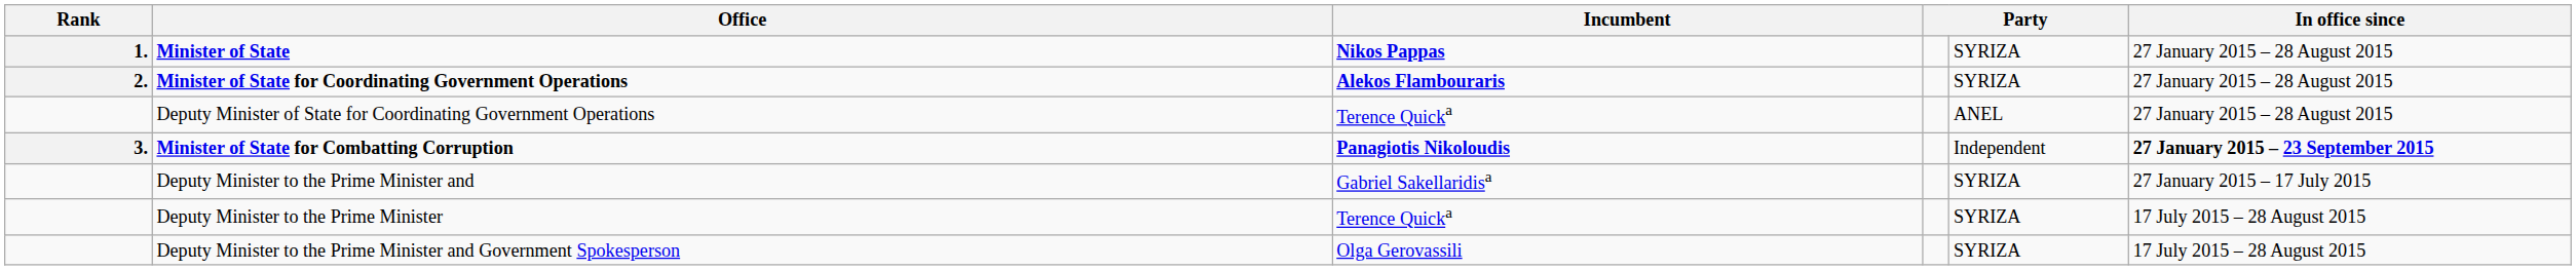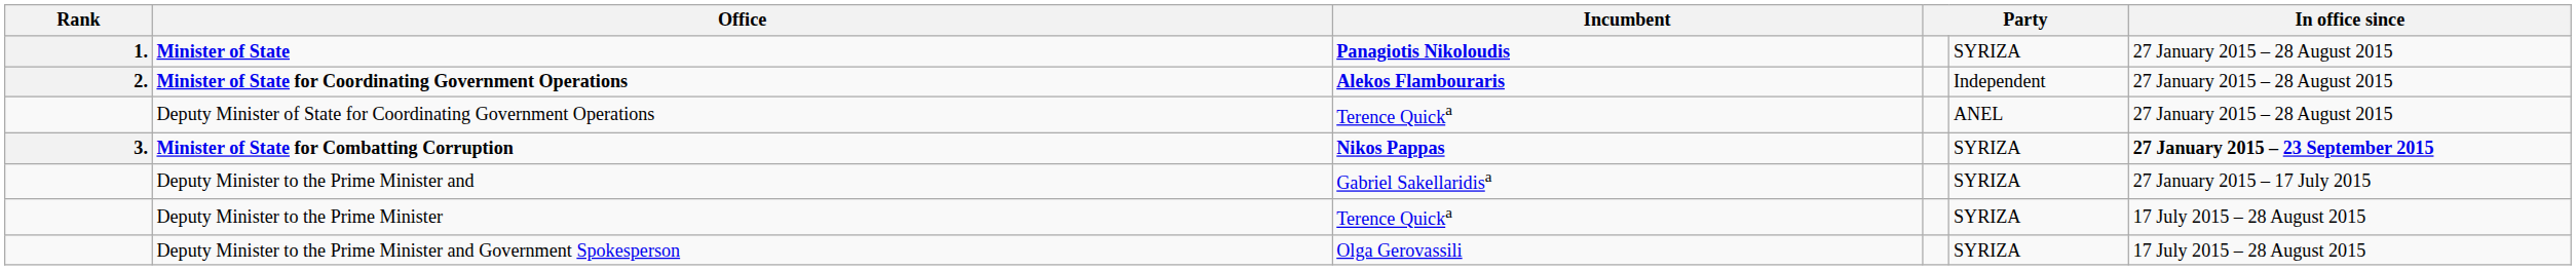Minister of State | Incumbent: Nikos Pappas -> Panagiotis Nikoloudis
Minister of State for Coordinating Government Operations | column 5: SYRIZA -> Independent
Minister of State for Combatting Corruption | Incumbent: Panagiotis Nikoloudis -> Nikos Pappas
Minister of State for Combatting Corruption | column 5: Independent -> SYRIZA
